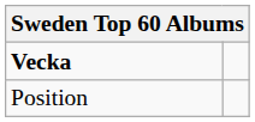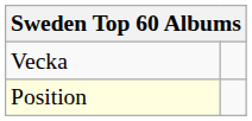Vecka | column 1: bold -> normal
Position | column 1: no background -> lightyellow background
